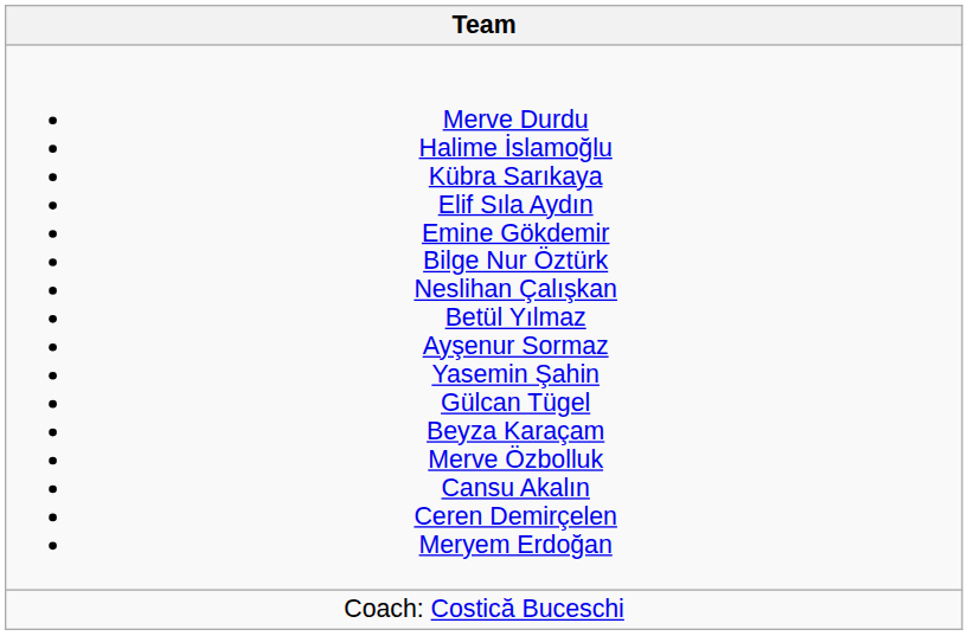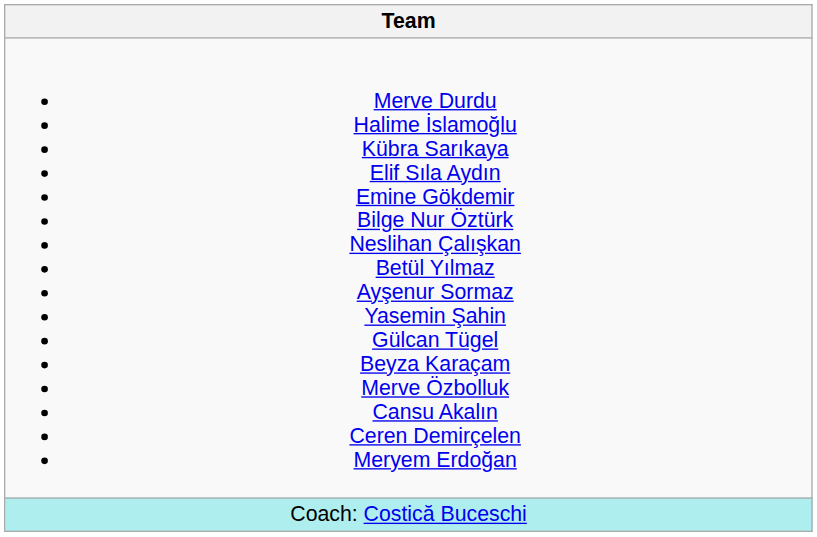row 3 | column 1: no background -> paleturquoise background
